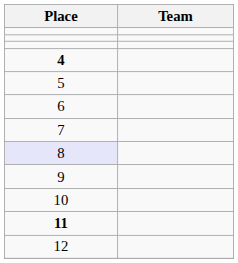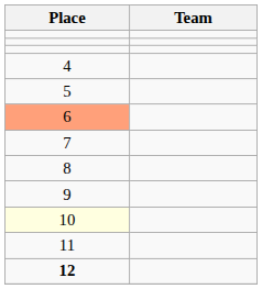row 5 | Place: bold -> normal
row 7 | Place: no background -> lightsalmon background
row 9 | Place: lavender background -> no background
row 11 | Place: no background -> lightyellow background
row 12 | Place: bold -> normal
row 13 | Place: normal -> bold
